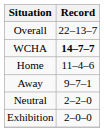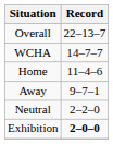WCHA | Record: bold -> normal
Exhibition | Record: normal -> bold
